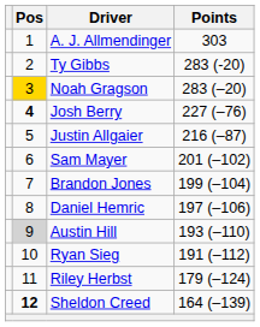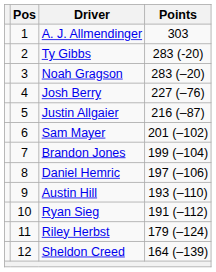Noah Gragson | Pos: gold background -> no background
Josh Berry | Pos: bold -> normal
Austin Hill | Pos: lightgrey background -> no background
Sheldon Creed | Pos: bold -> normal
